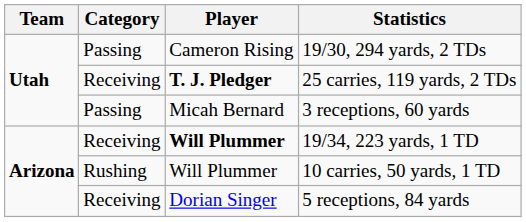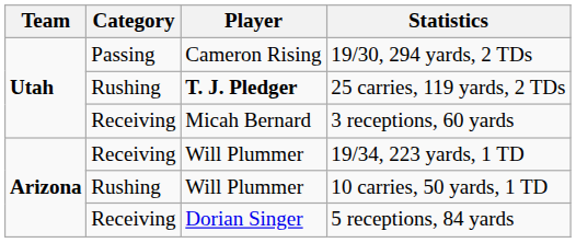25 carries, 119 yards, 2 TDs | Category: Receiving -> Rushing
3 receptions, 60 yards | Category: Passing -> Receiving
19/34, 223 yards, 1 TD | Player: bold -> normal
